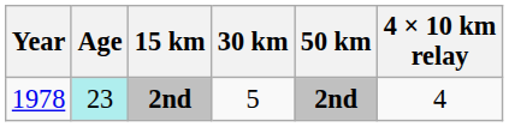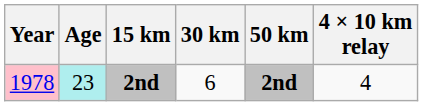row 2 | Year: no background -> pink background
row 2 | 30 km: 5 -> 6
